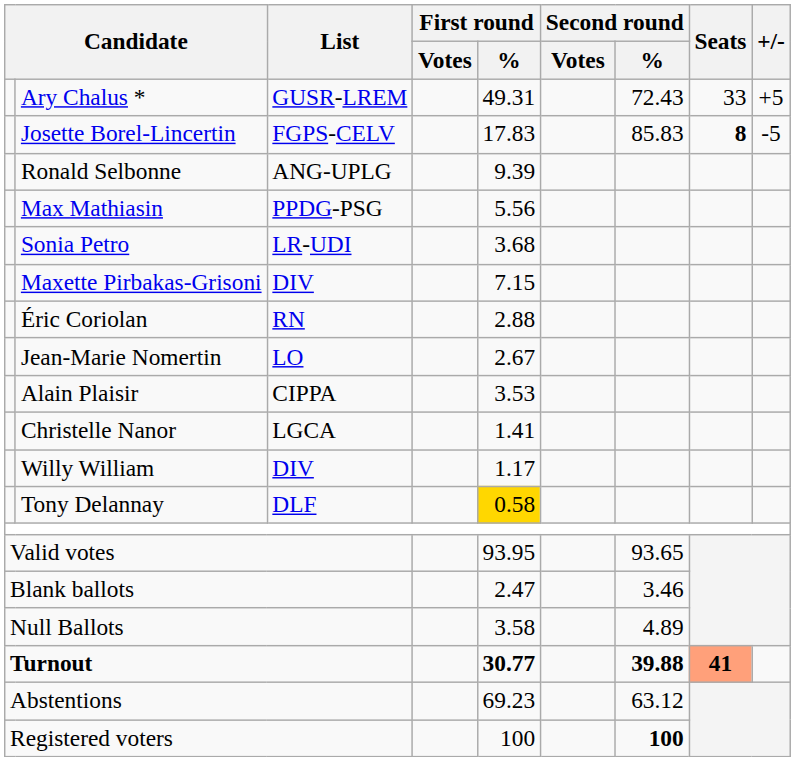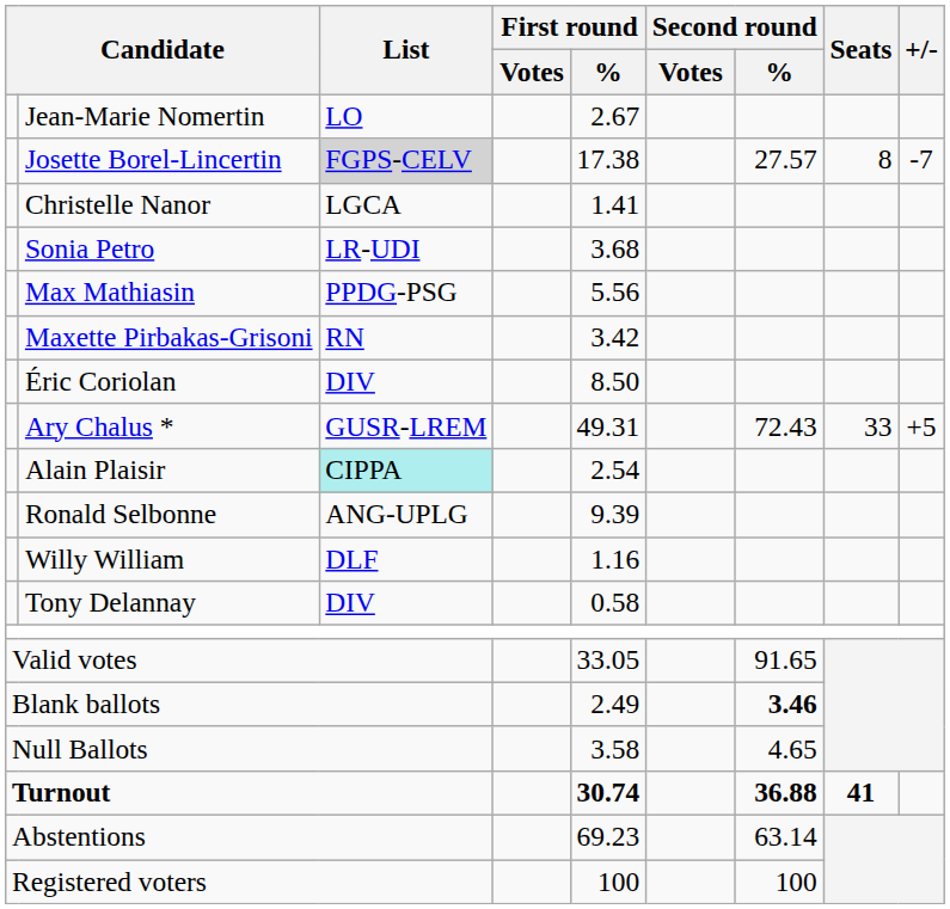rows swapped: Ary Chalus * <-> Jean-Marie Nomertin
Josette Borel-Lincertin | List: no background -> lightgrey background
Josette Borel-Lincertin | First round / %: 17.83 -> 17.38
Josette Borel-Lincertin | Second round / %: 85.83 -> 27.57
Josette Borel-Lincertin | Seats: bold -> normal
Josette Borel-Lincertin | +/-: -5 -> -7
rows swapped: Ronald Selbonne <-> Christelle Nanor
rows swapped: Max Mathiasin <-> Sonia Petro
Maxette Pirbakas-Grisoni | List: DIV -> RN
Maxette Pirbakas-Grisoni | First round / %: 7.15 -> 3.42
Éric Coriolan | List: RN -> DIV
Éric Coriolan | First round / %: 2.88 -> 8.50
Alain Plaisir | List: no background -> paleturquoise background
Alain Plaisir | First round / %: 3.53 -> 2.54
Willy William | List: DIV -> DLF
Willy William | First round / %: 1.17 -> 1.16
Tony Delannay | List: DLF -> DIV
Tony Delannay | First round / %: gold background -> no background
Valid votes | First round / %: 93.95 -> 33.05
Valid votes | Second round / %: 93.65 -> 91.65
Blank ballots | First round / %: 2.47 -> 2.49
Blank ballots | Second round / %: normal -> bold
Null Ballots | Second round / %: 4.89 -> 4.65
Turnout | First round / %: 30.77 -> 30.74
Turnout | Second round / %: 39.88 -> 36.88
Turnout | Seats: lightsalmon background -> no background
Abstentions | Second round / %: 63.12 -> 63.14
Registered voters | Second round / %: bold -> normal
